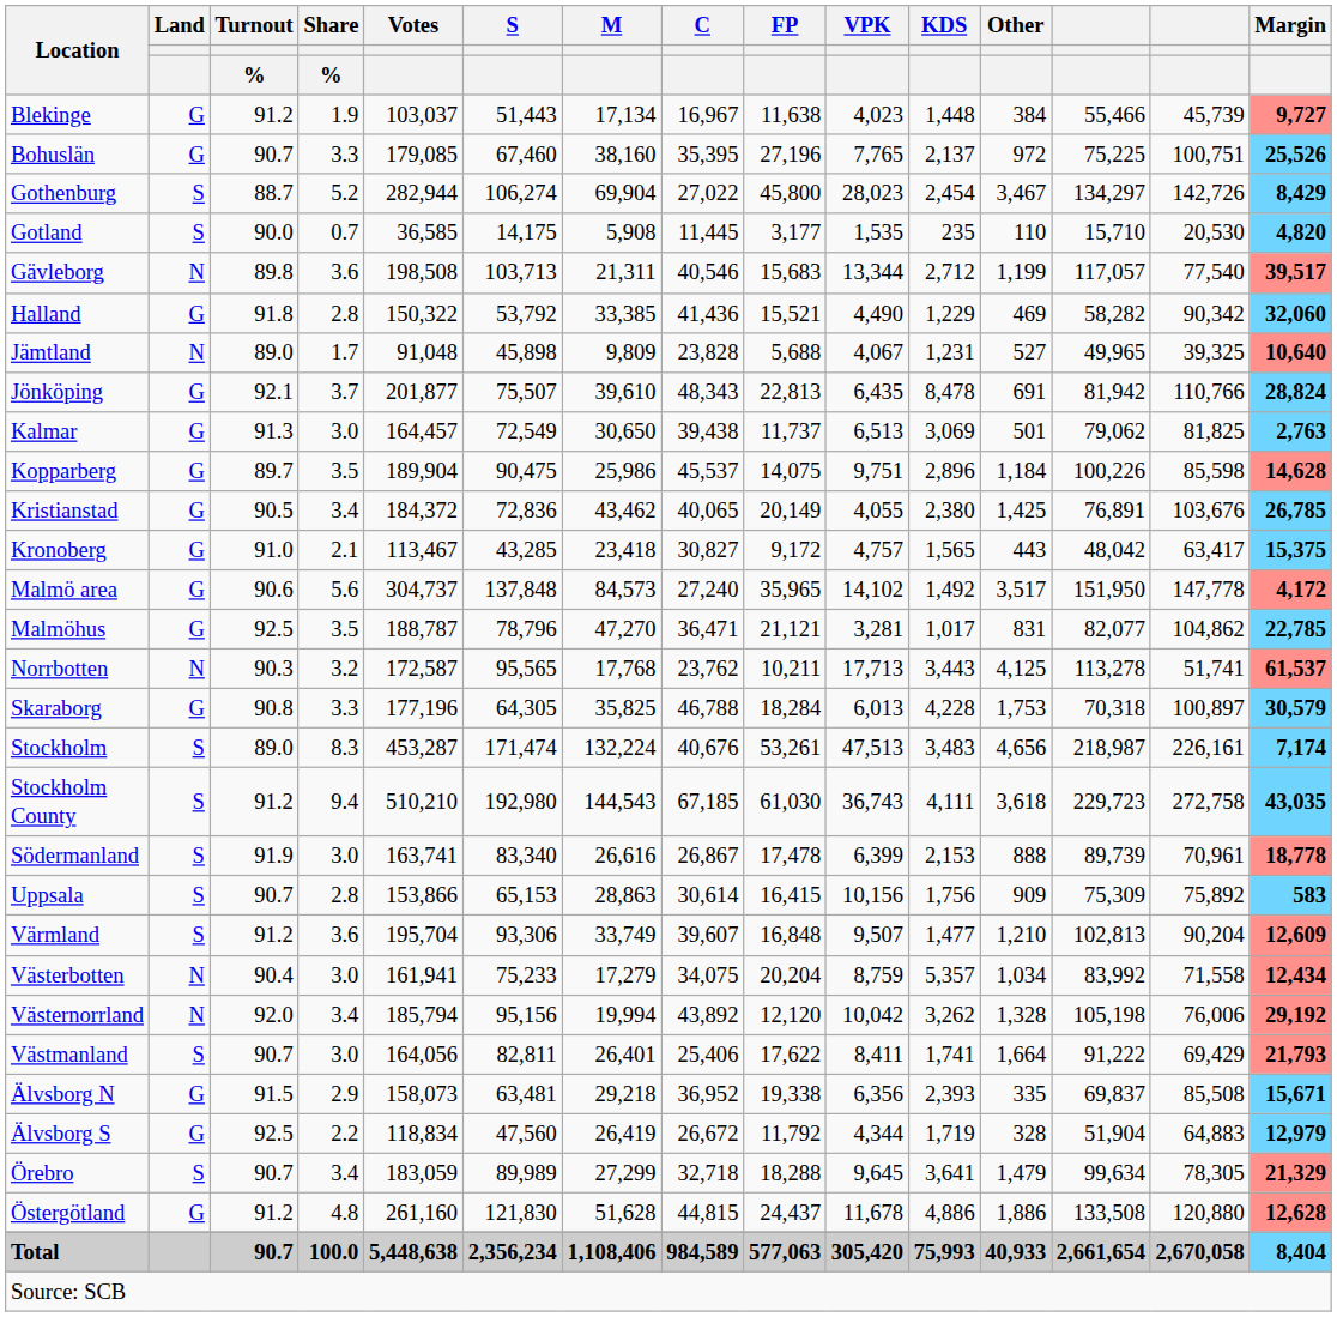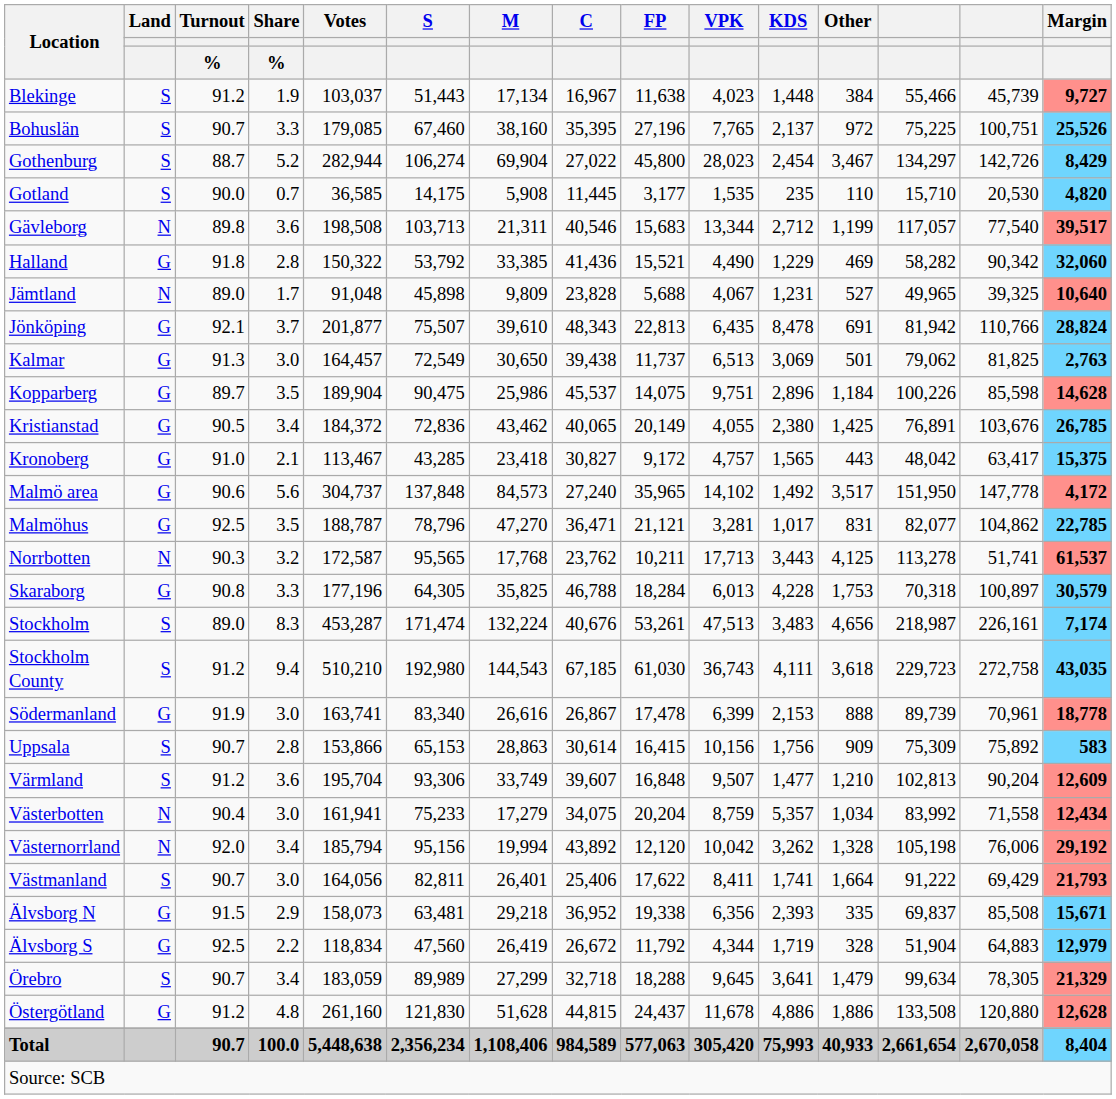Blekinge | Land: G -> S
Bohuslän | Land: G -> S
Södermanland | Land: S -> G
